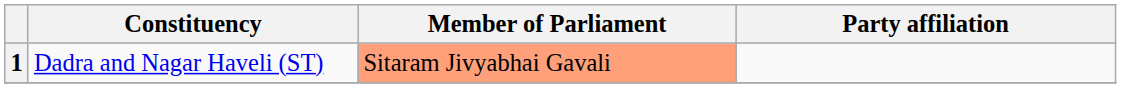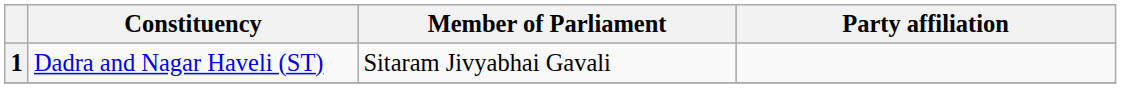1 | Member of Parliament: lightsalmon background -> no background
